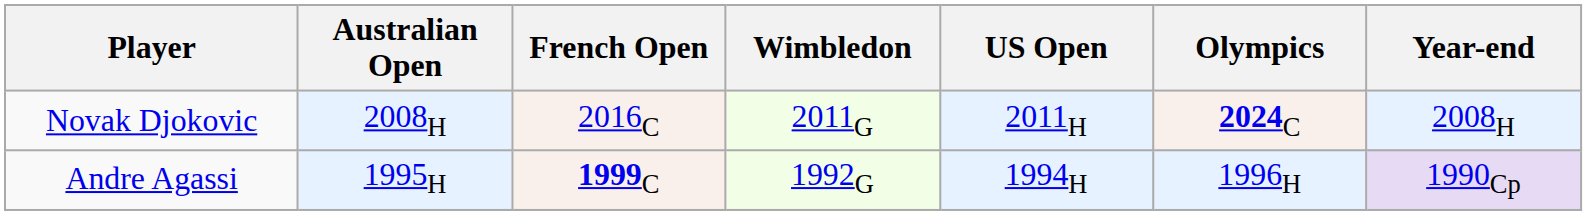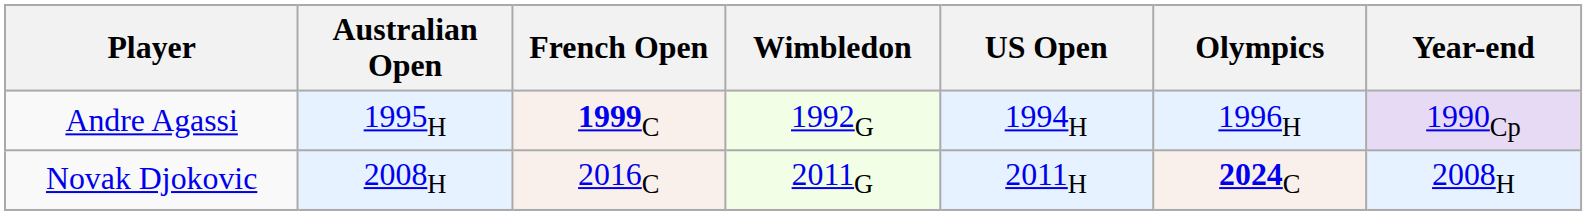rows swapped: Andre Agassi <-> Novak Djokovic
